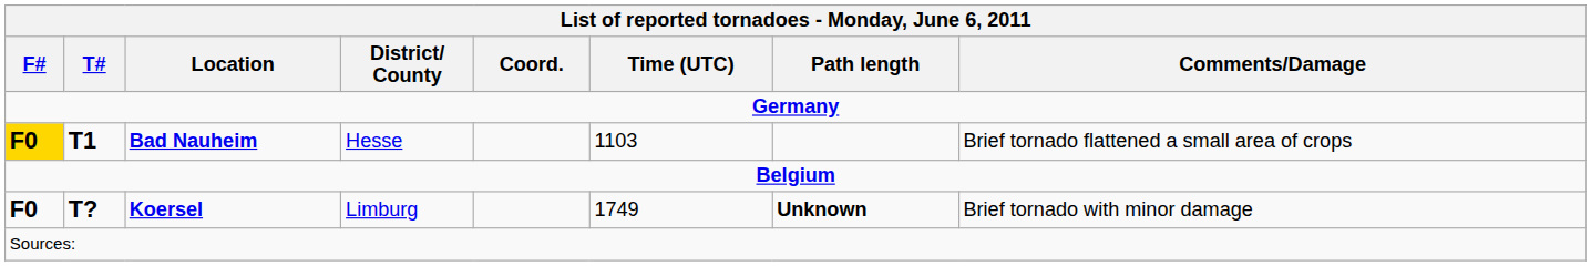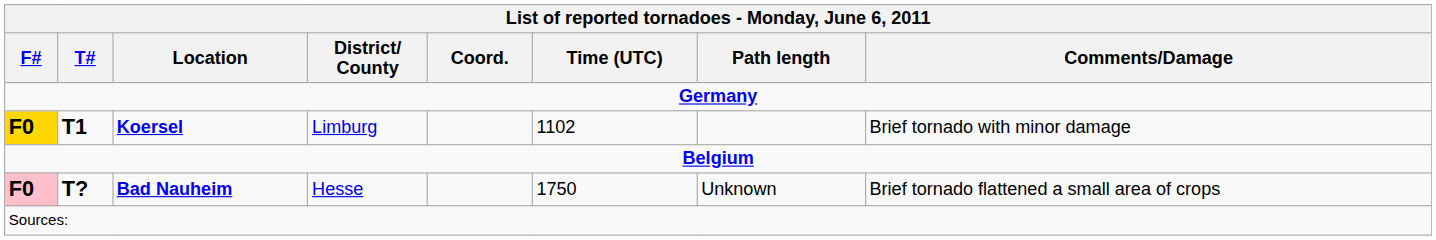T1 | Location: Bad Nauheim -> Koersel
T1 | District/ County: Hesse -> Limburg
T1 | Time (UTC): 1103 -> 1102
T1 | Comments/Damage: Brief tornado flattened a small area of crops -> Brief tornado with minor damage
T? | F#: no background -> pink background
T? | Location: Koersel -> Bad Nauheim
T? | District/ County: Limburg -> Hesse
T? | Time (UTC): 1749 -> 1750
T? | Path length: bold -> normal
T? | Comments/Damage: Brief tornado with minor damage -> Brief tornado flattened a small area of crops
